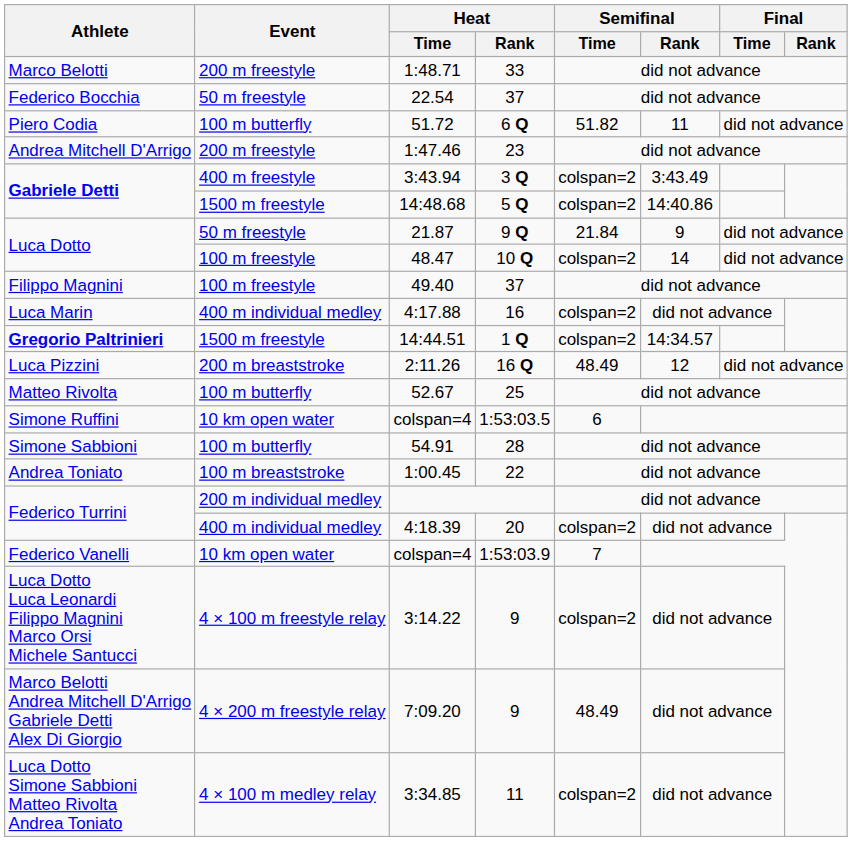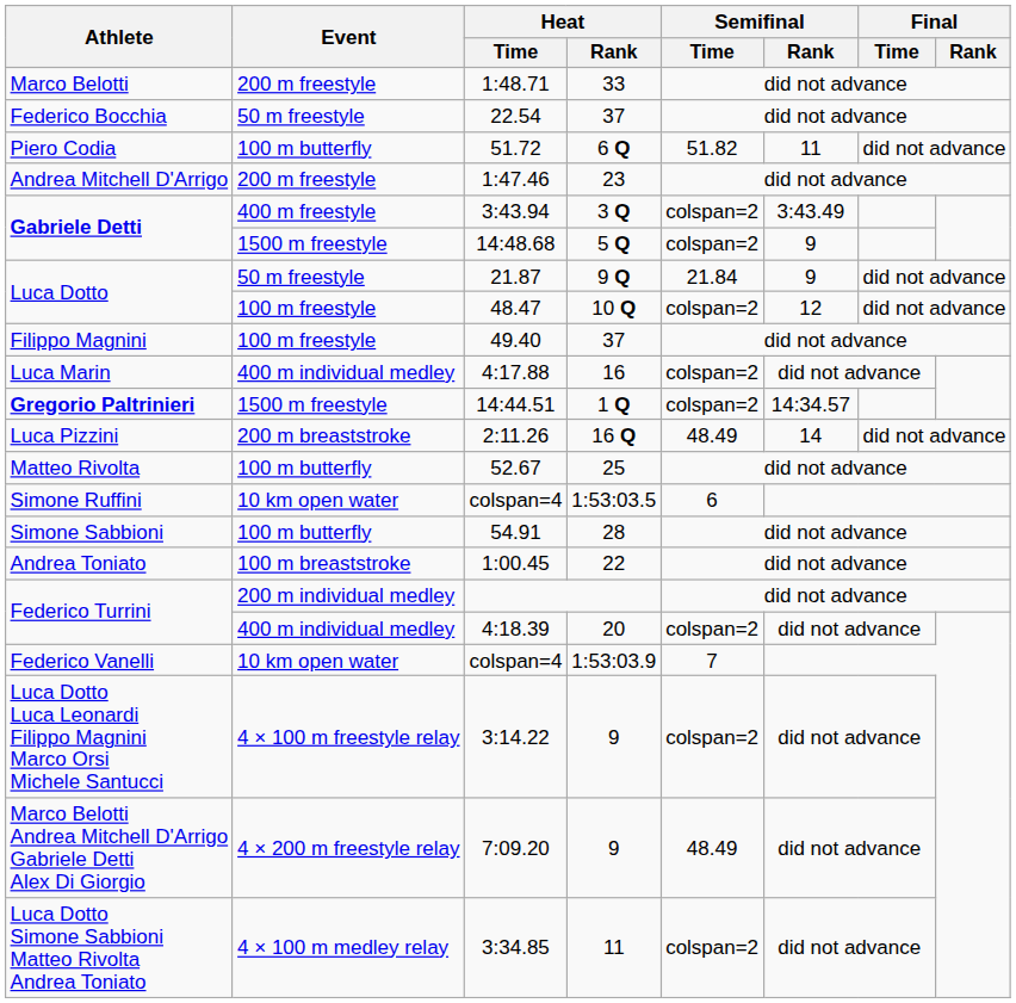14:48.68 | Semifinal / Rank: 14:40.86 -> 9
48.47 | Semifinal / Rank: 14 -> 12
2:11.26 | Semifinal / Rank: 12 -> 14
